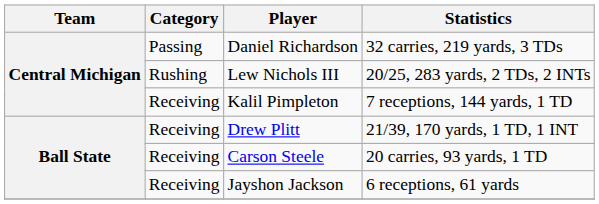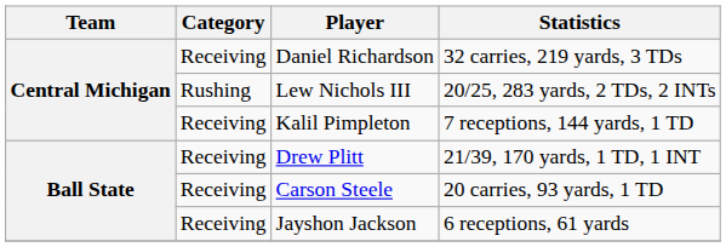Daniel Richardson | Category: Passing -> Receiving
